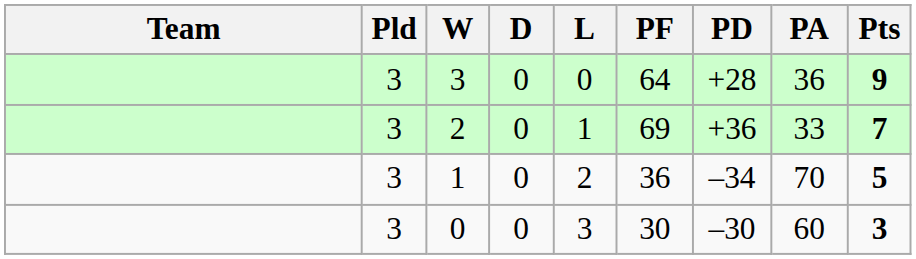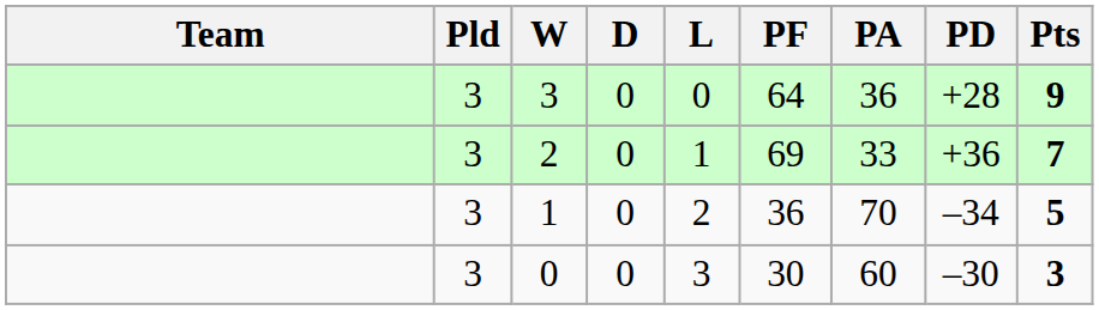columns swapped: PA <-> PD
